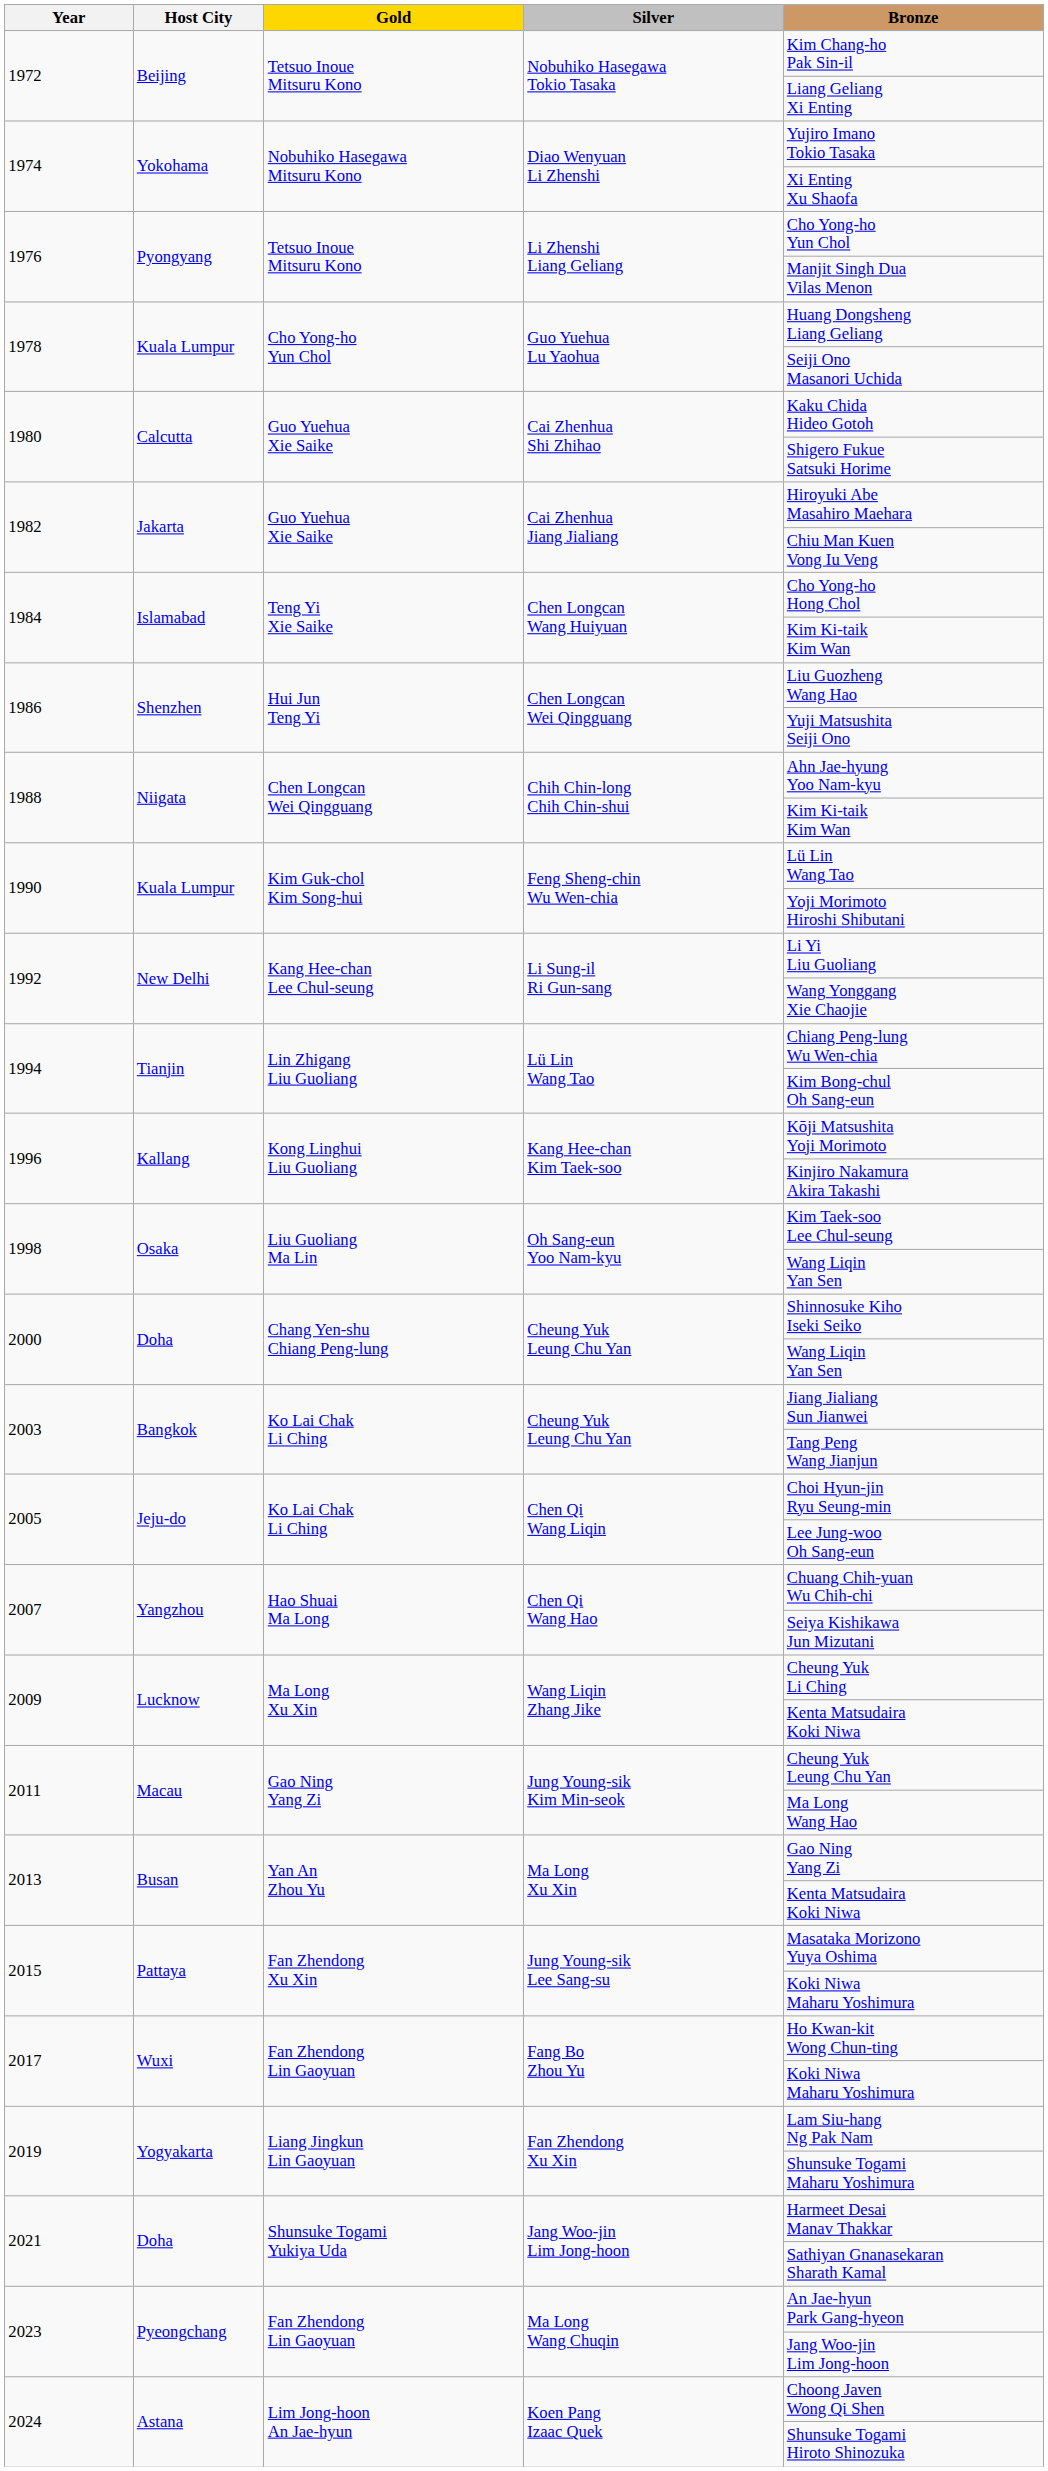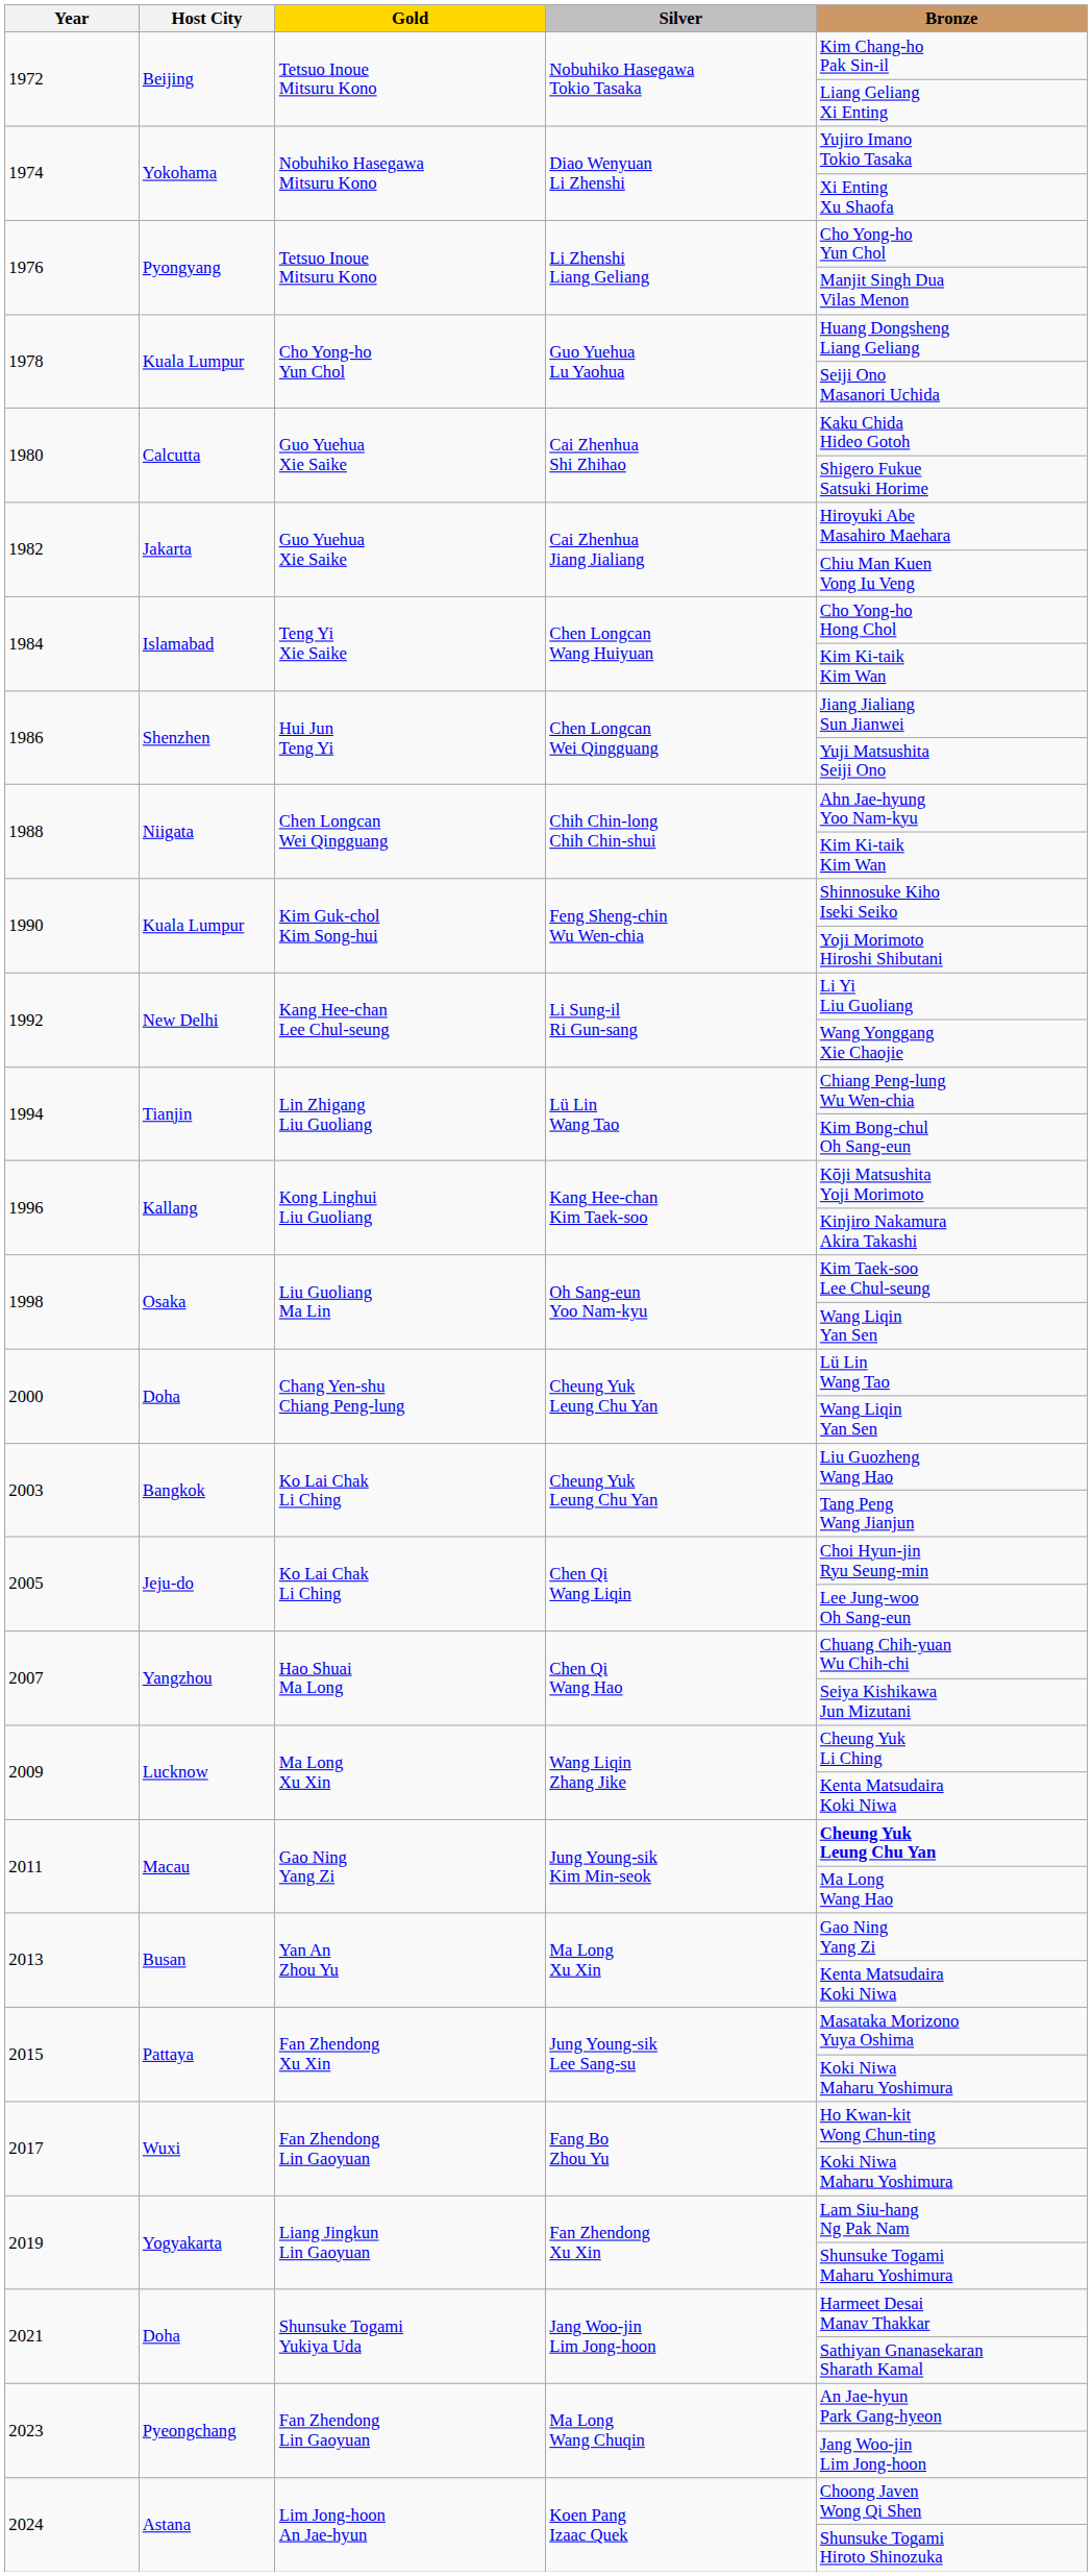row 16 | Bronze: Liu Guozheng Wang Hao -> Jiang Jialiang Sun Jianwei
row 20 | Bronze: Lü Lin Wang Tao -> Shinnosuke Kiho Iseki Seiko
row 30 | Bronze: Shinnosuke Kiho Iseki Seiko -> Lü Lin Wang Tao
row 32 | Bronze: Jiang Jialiang Sun Jianwei -> Liu Guozheng Wang Hao
row 40 | Bronze: normal -> bold
